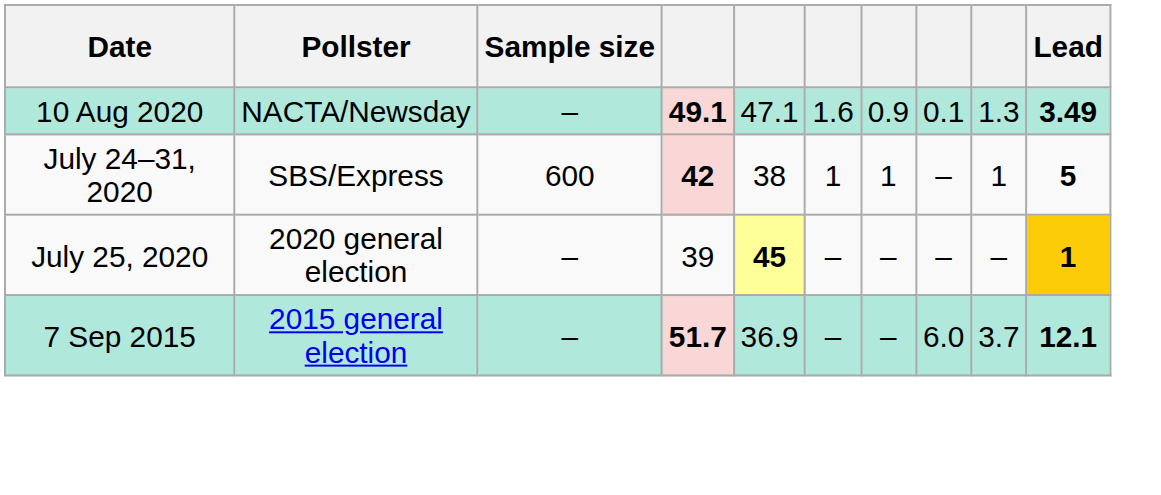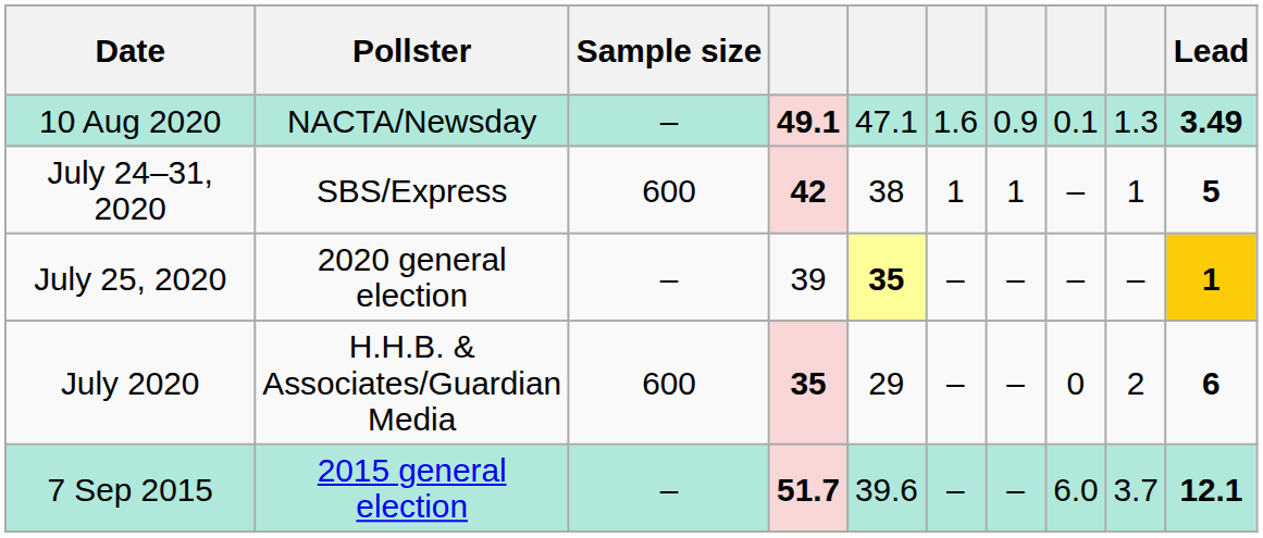July 25, 2020 | column 5: 45 -> 35
+ row: July 2020 | H.H.B. & Associates/Guardian Media | 600 | 35 | 29 | – | – | 0 | 2 | 6
7 Sep 2015 | column 5: 36.9 -> 39.6
